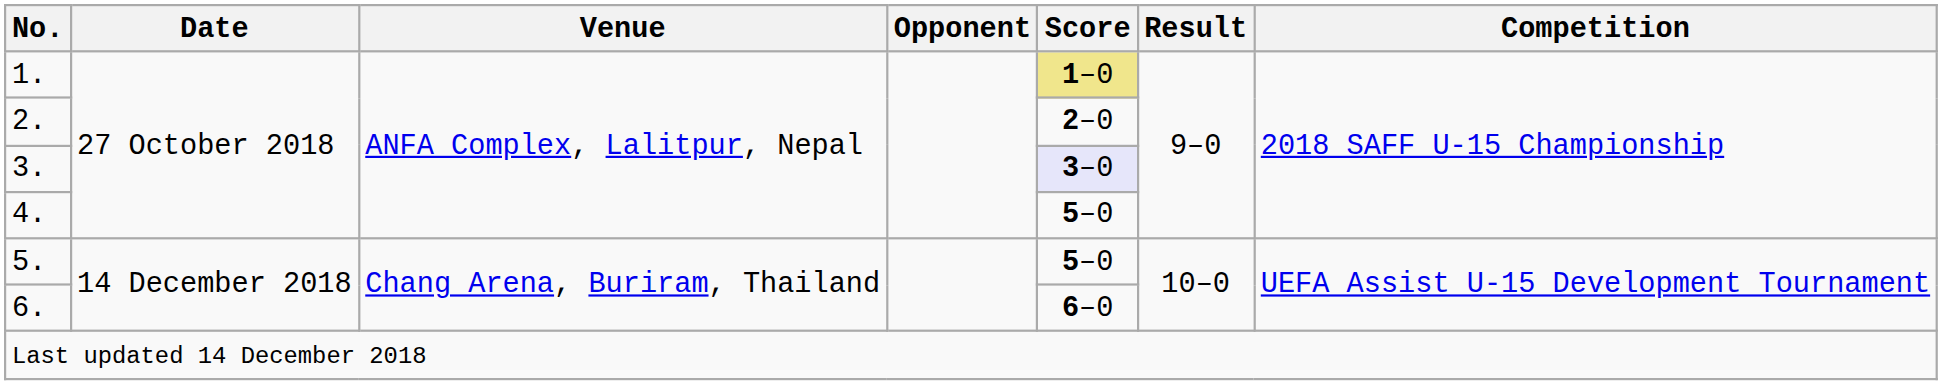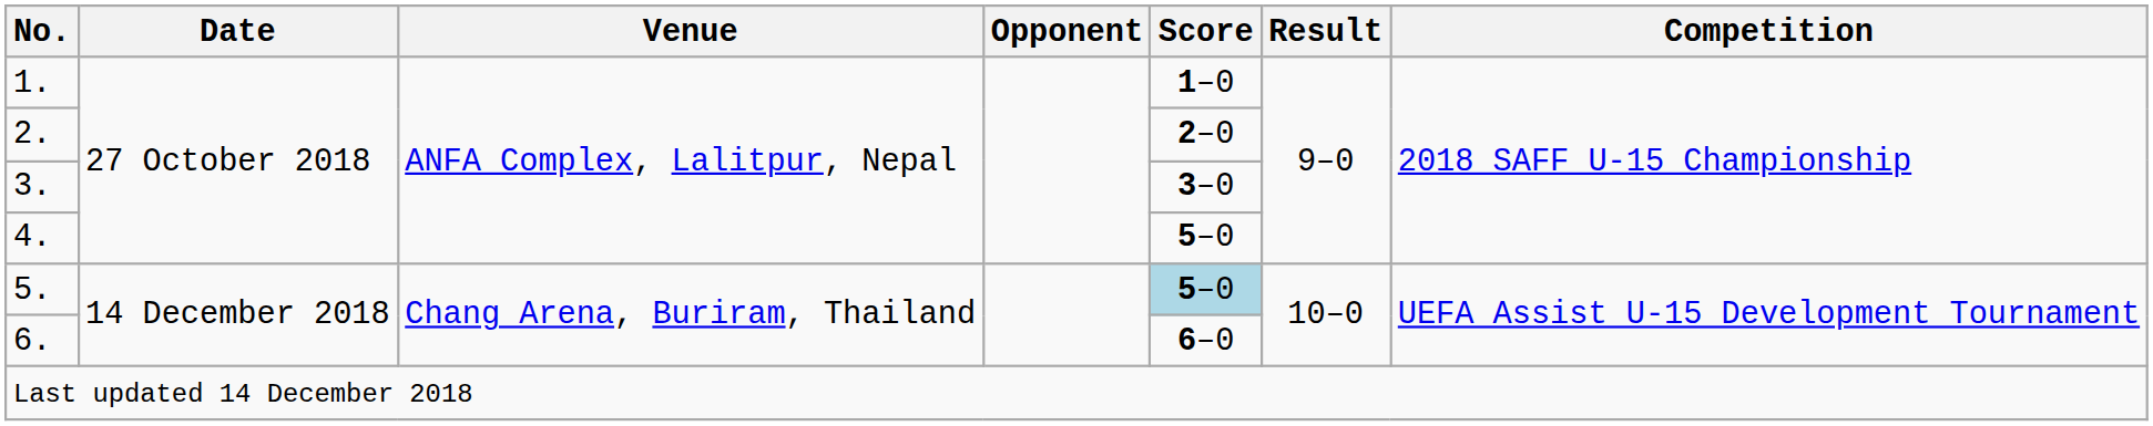1. | Score: khaki background -> no background
3. | Score: lavender background -> no background
5. | Score: no background -> lightblue background
